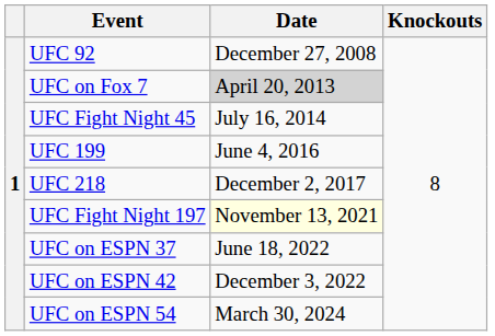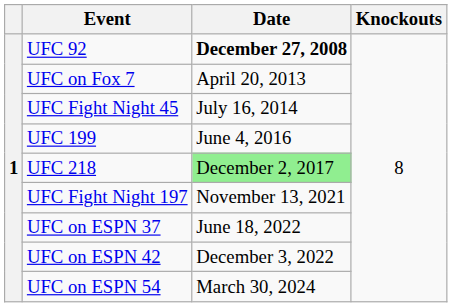UFC 92 | Date: normal -> bold
UFC on Fox 7 | Date: lightgrey background -> no background
UFC 218 | Date: no background -> lightgreen background
UFC Fight Night 197 | Date: lightyellow background -> no background
